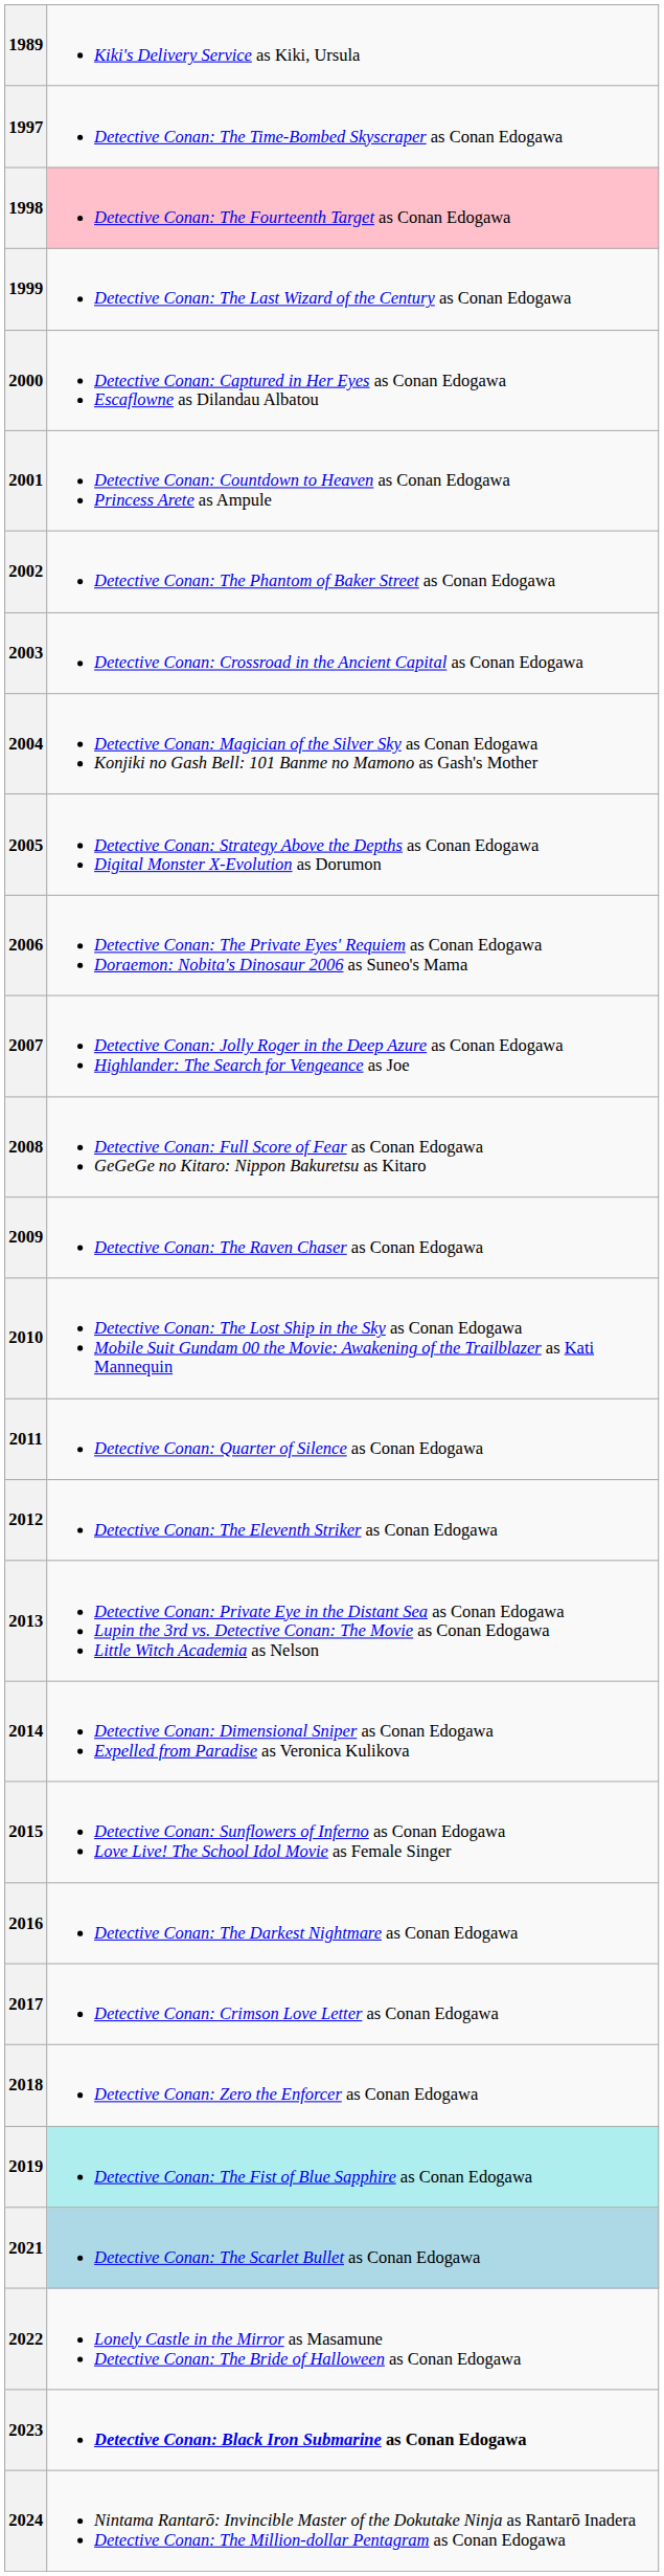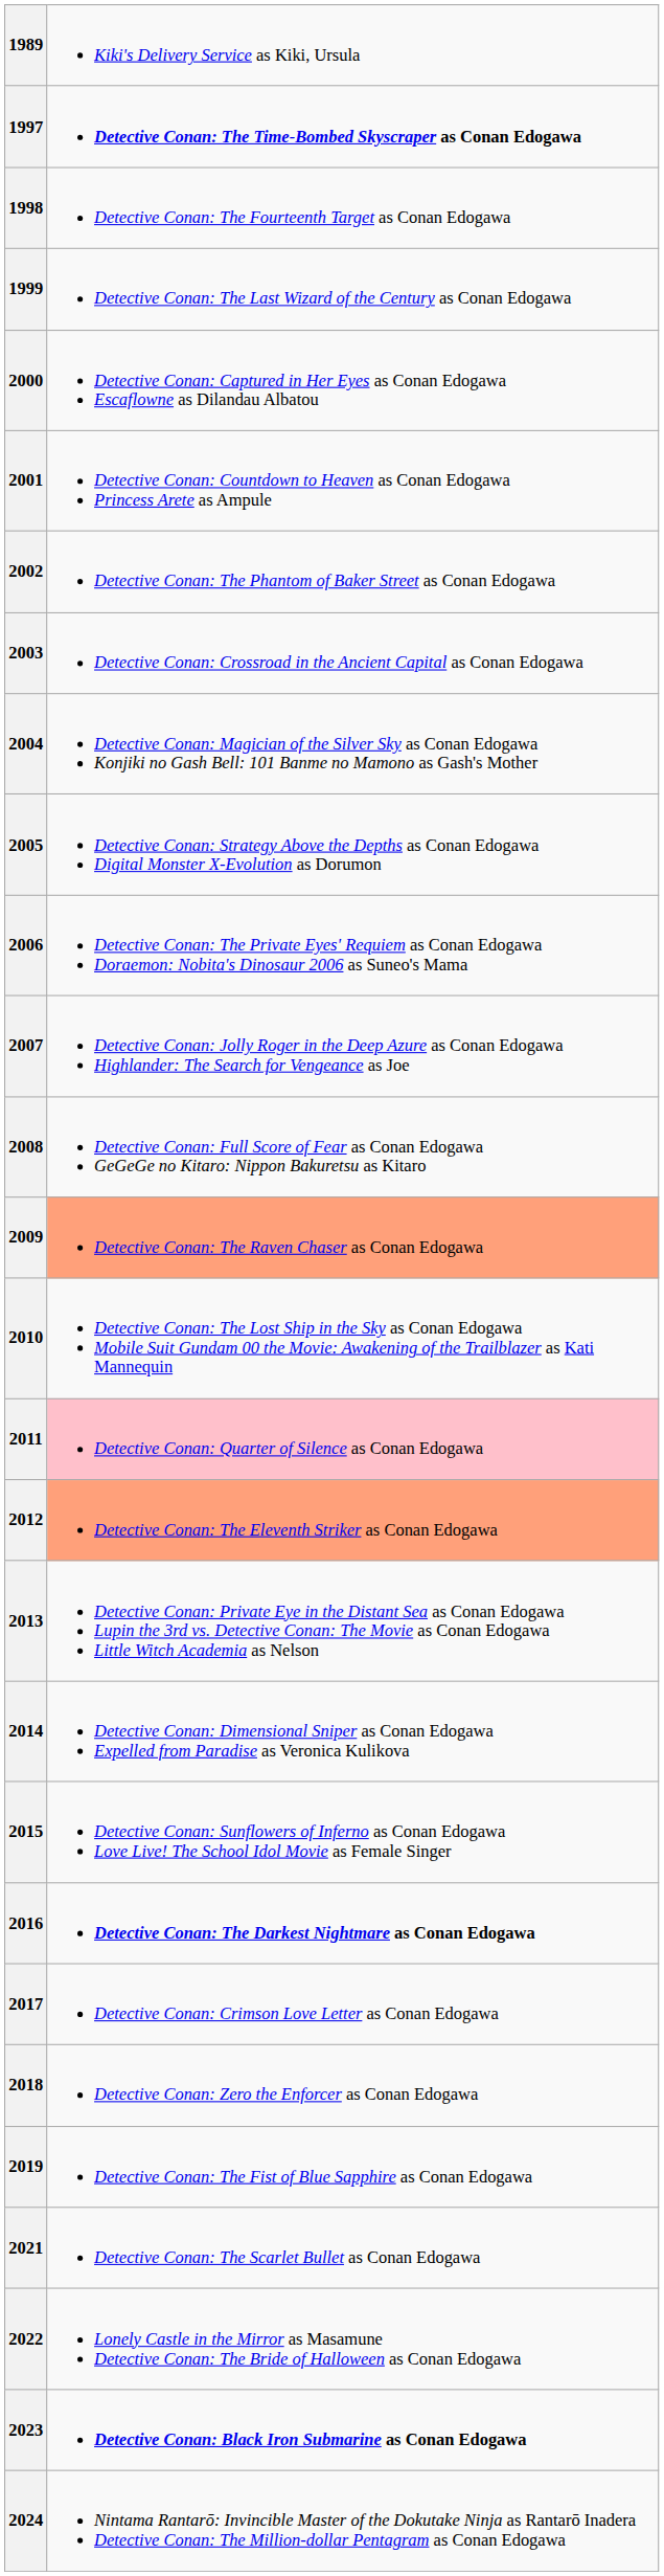1997 | column 2: normal -> bold
1998 | column 2: pink background -> no background
2009 | column 2: no background -> lightsalmon background
2011 | column 2: no background -> pink background
2012 | column 2: no background -> lightsalmon background
2016 | column 2: normal -> bold
2019 | column 2: paleturquoise background -> no background
2021 | column 2: lightblue background -> no background
